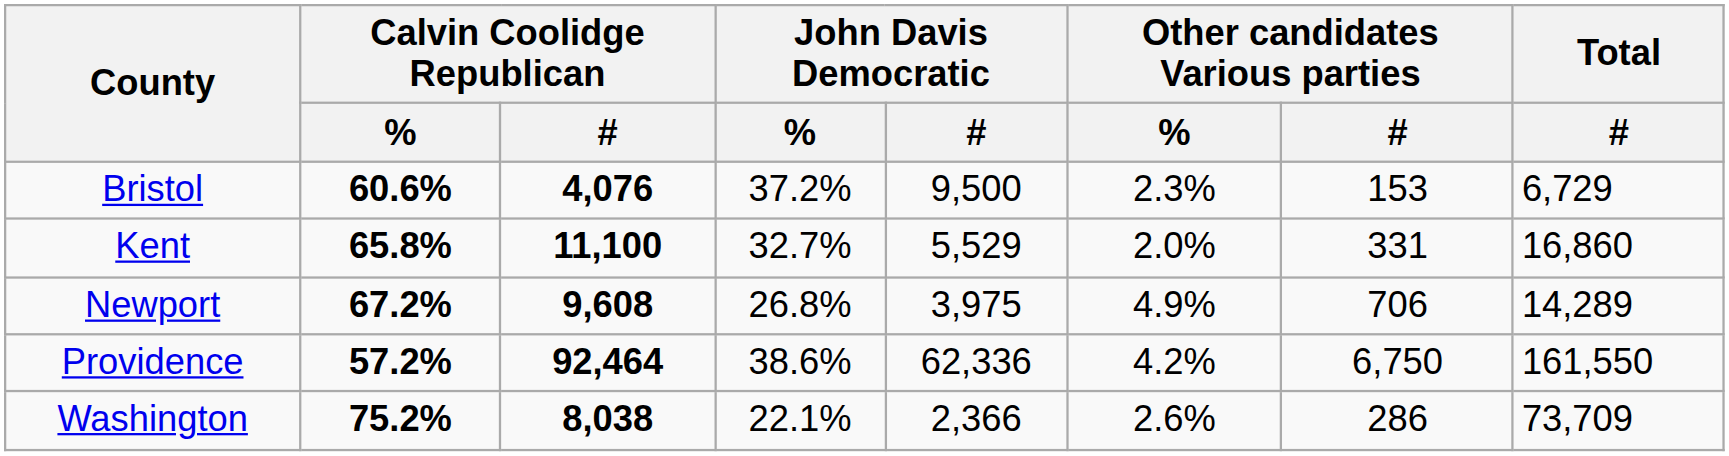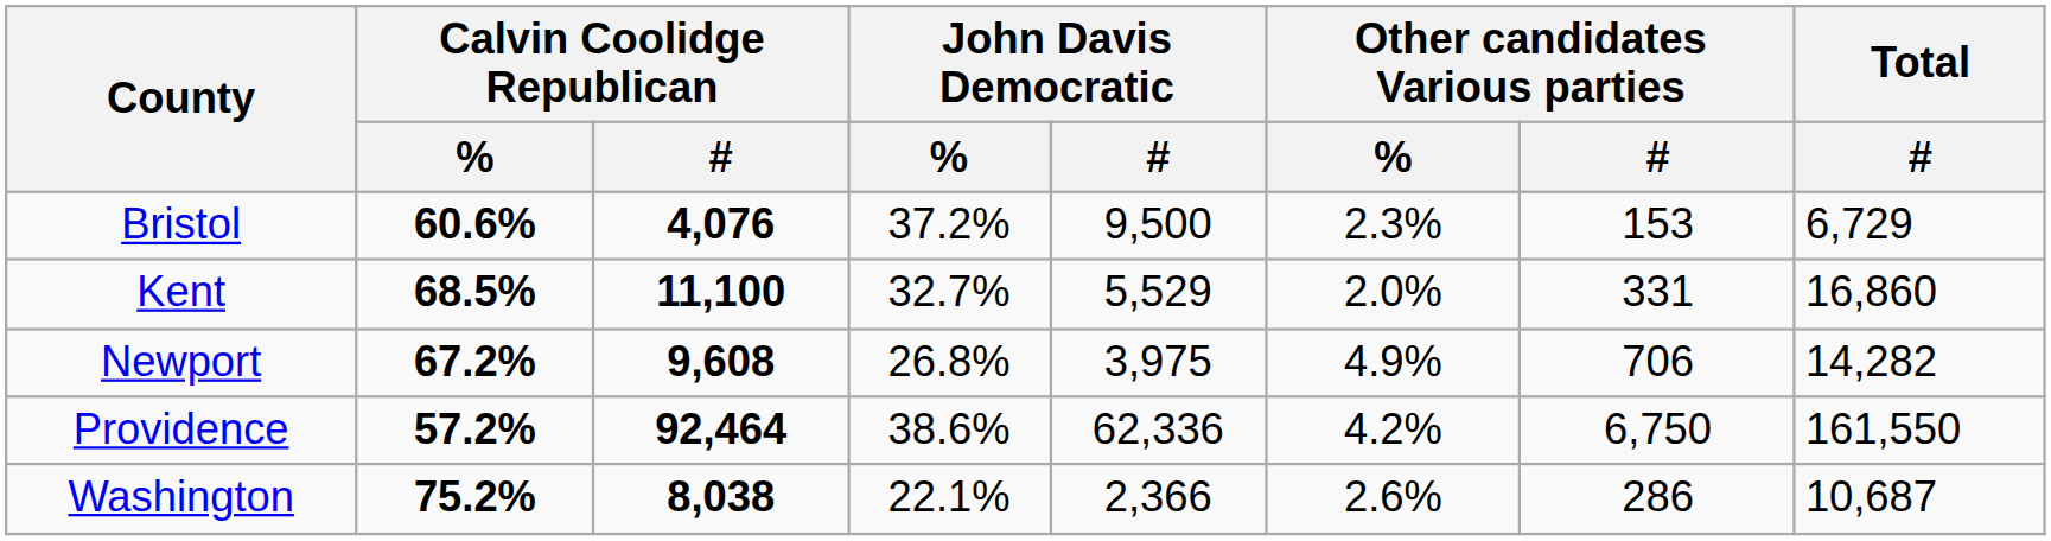Kent | Calvin Coolidge Republican / %: 65.8% -> 68.5%
Newport | Total / #: 14,289 -> 14,282
Washington | Total / #: 73,709 -> 10,687
